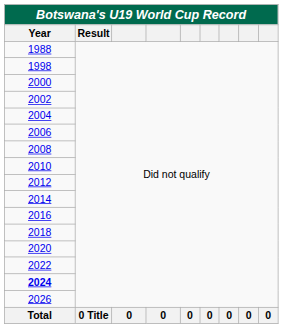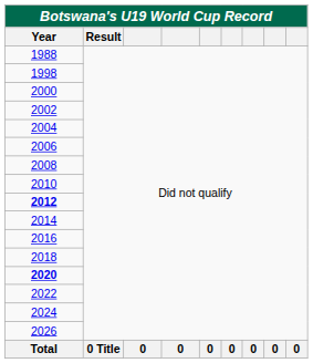2012 | Year: normal -> bold
2020 | Year: normal -> bold
2024 | Year: bold -> normal
